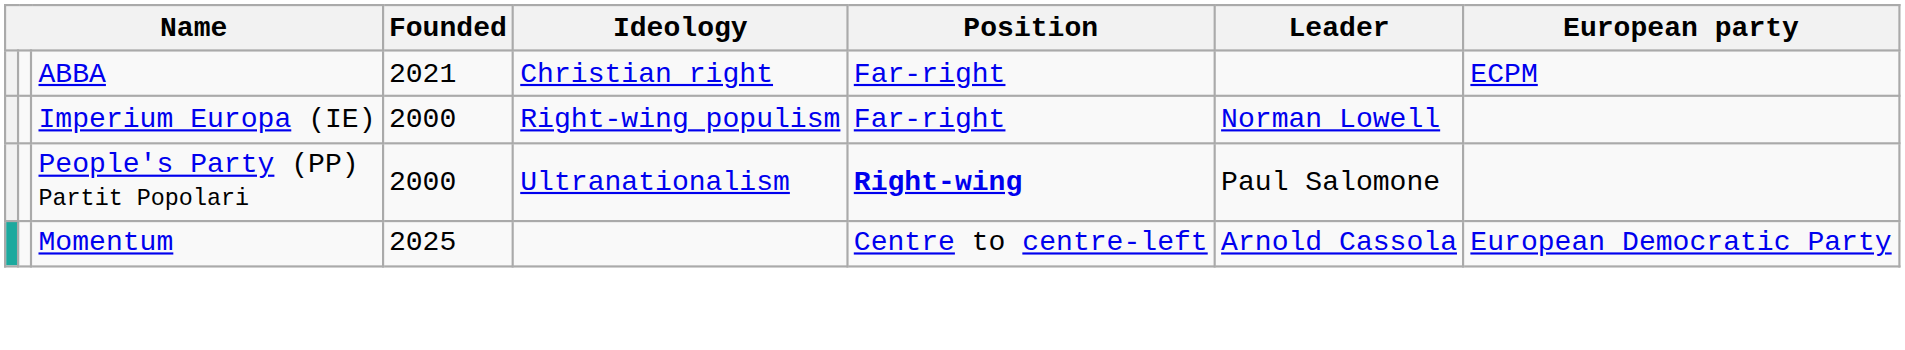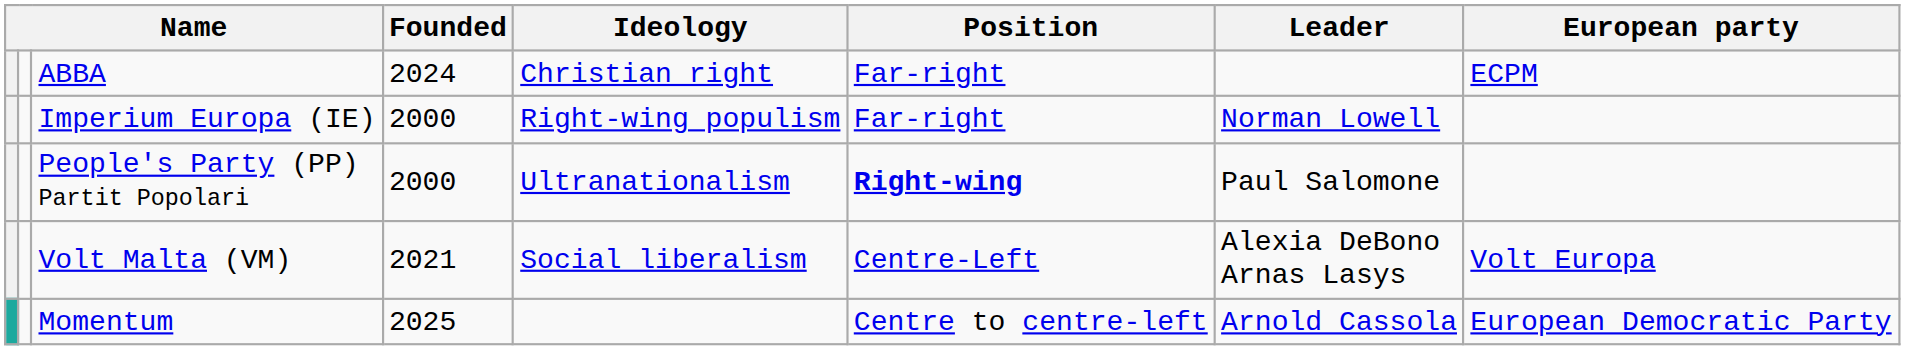ABBA | Founded: 2021 -> 2024
+ row: Volt Malta (VM) | 2021 | Social liberalism | Centre-Left | Alexia DeBono Arnas Lasys | Volt Europa
